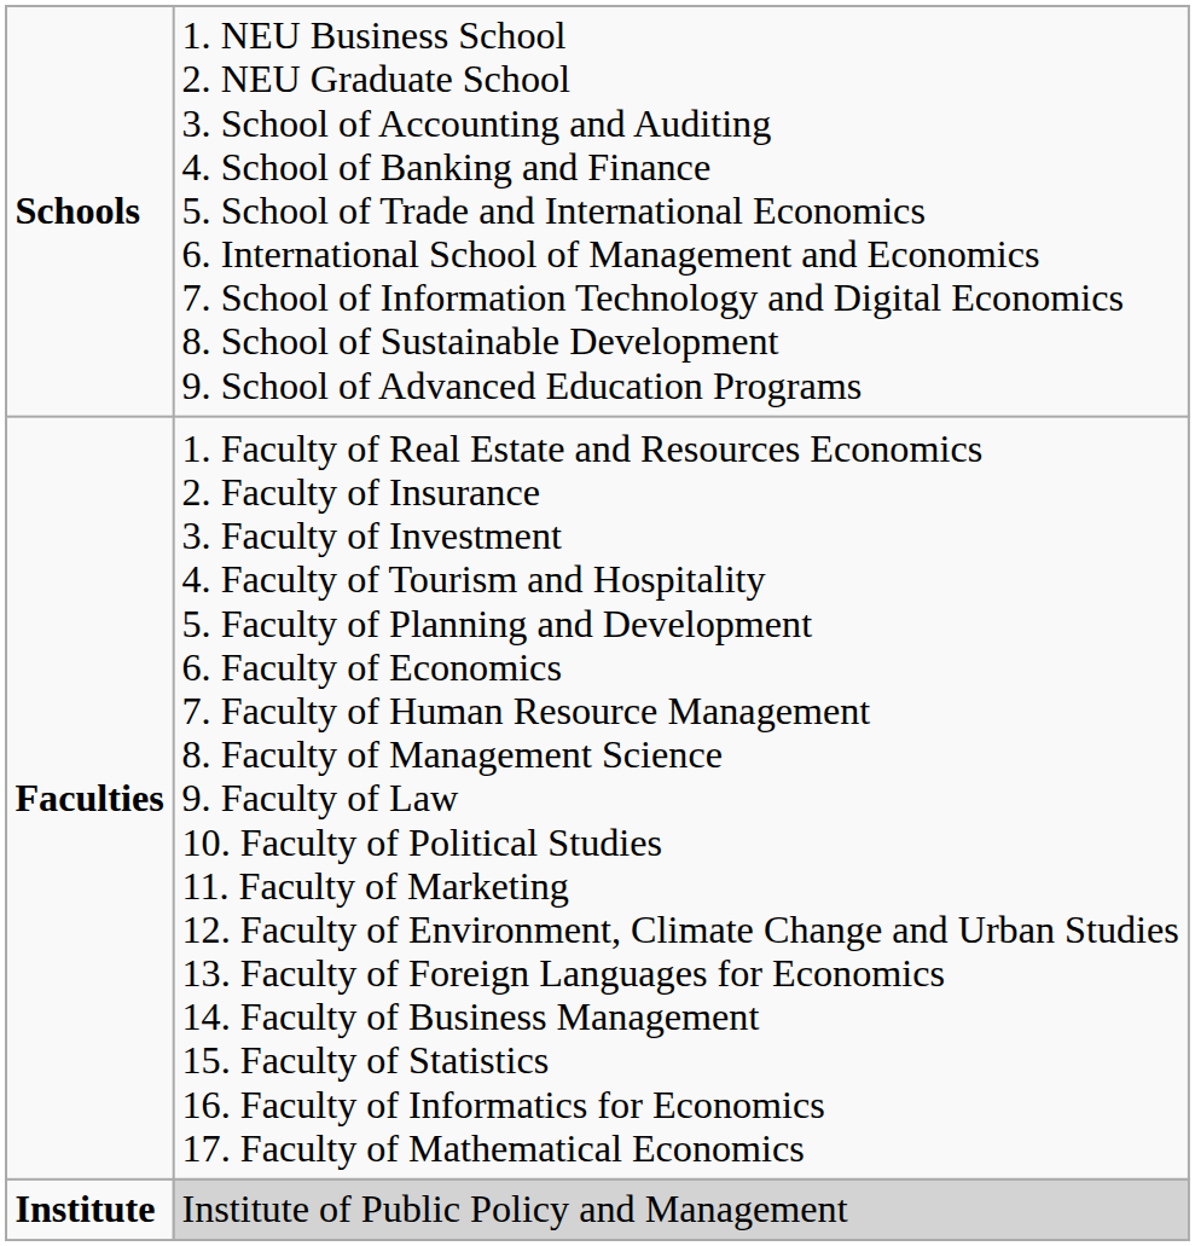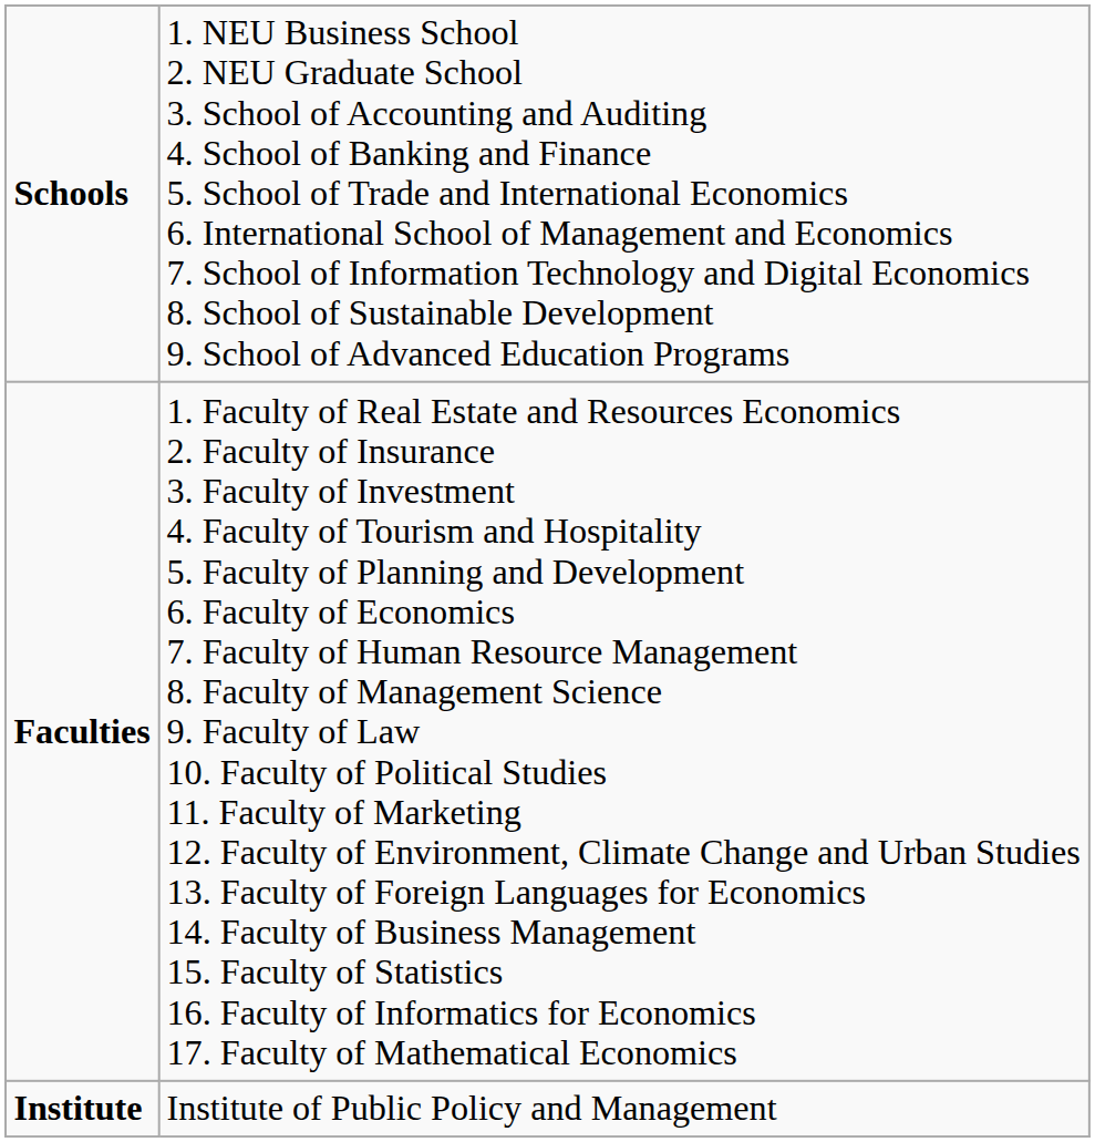Institute | column 2: lightgrey background -> no background
